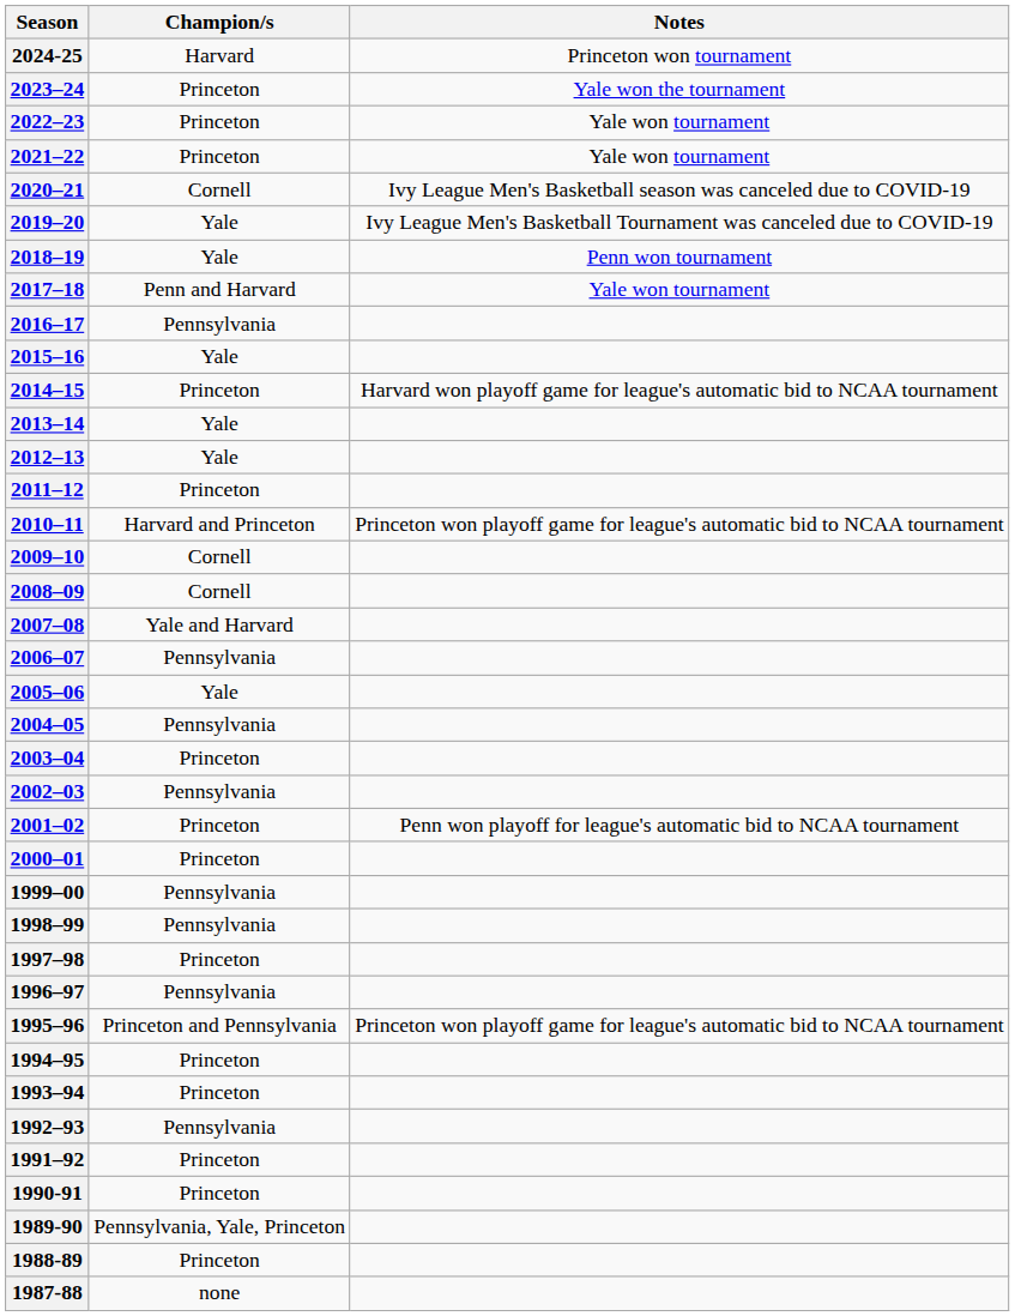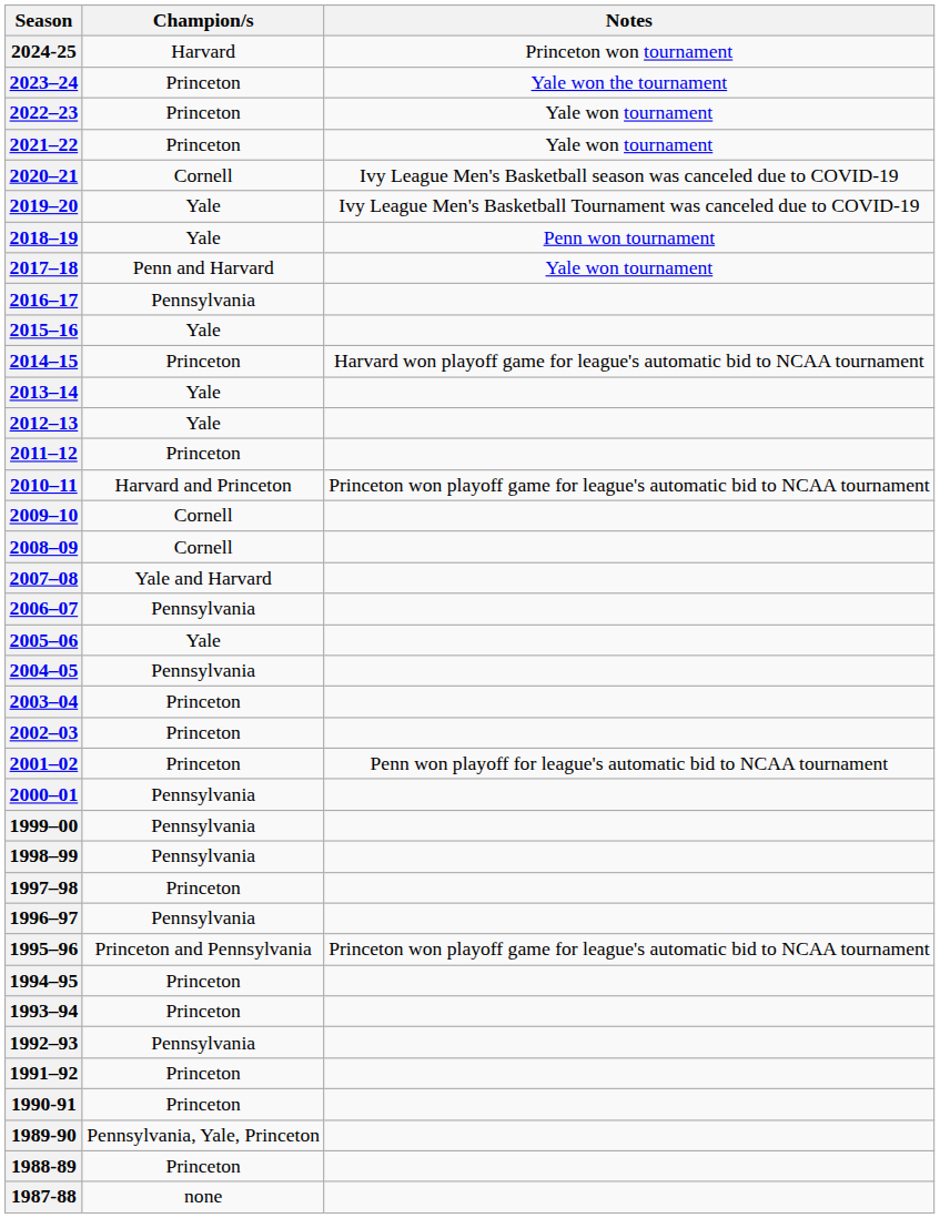2002–03 | Champion/s: Pennsylvania -> Princeton
2000–01 | Champion/s: Princeton -> Pennsylvania
